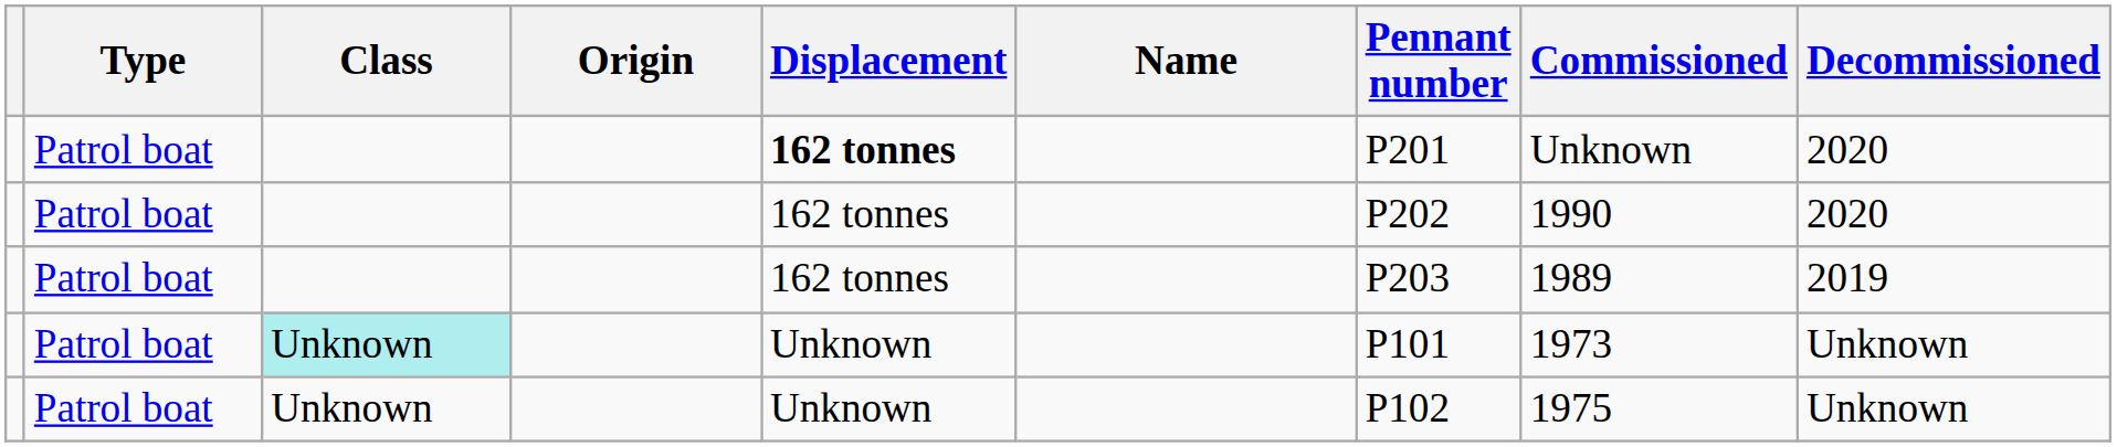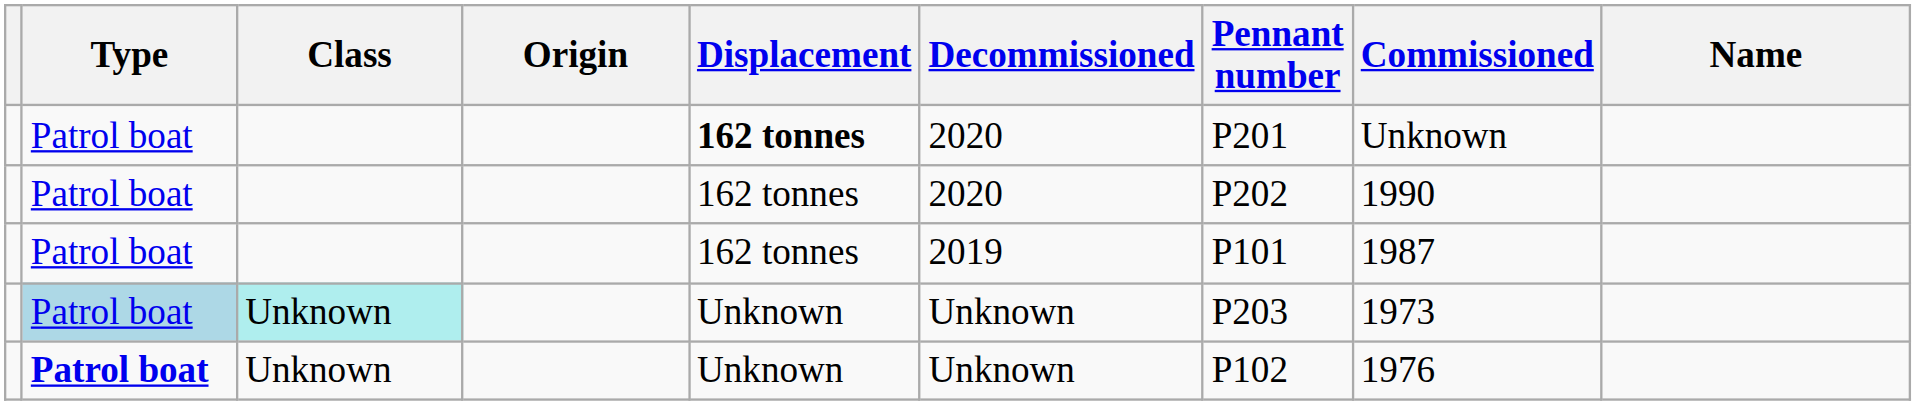columns swapped: Name <-> Decommissioned
row 4 | Pennant number: P203 -> P101
row 4 | Commissioned: 1989 -> 1987
row 5 | Type: no background -> lightblue background
row 5 | Pennant number: P101 -> P203
row 6 | Type: normal -> bold
row 6 | Commissioned: 1975 -> 1976
